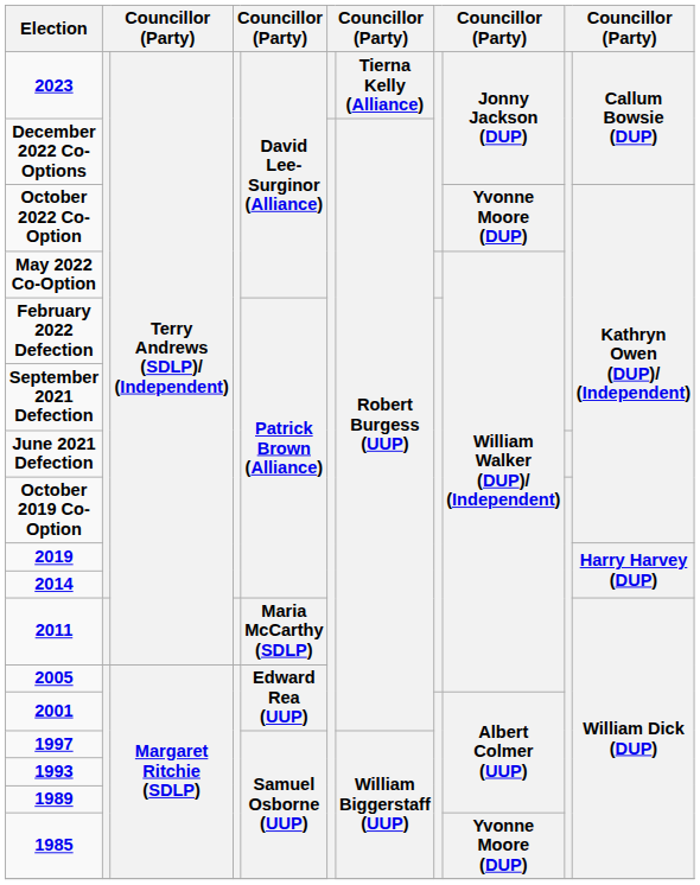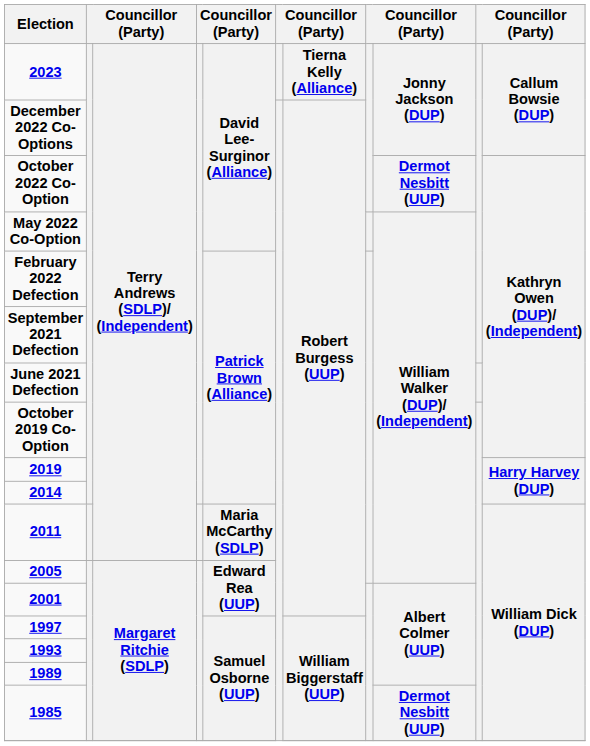October 2022 Co-Option | column 9: Yvonne Moore (DUP) -> Dermot Nesbitt (UUP)
1985 | column 9: Yvonne Moore (DUP) -> Dermot Nesbitt (UUP)
